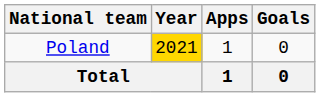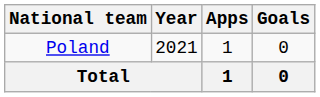Poland | Year: gold background -> no background
